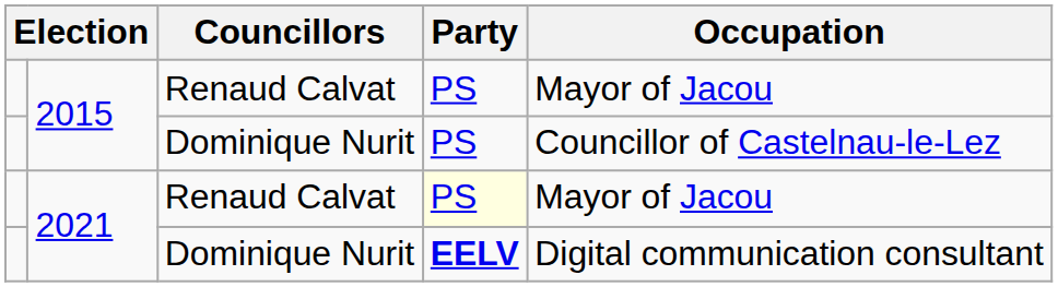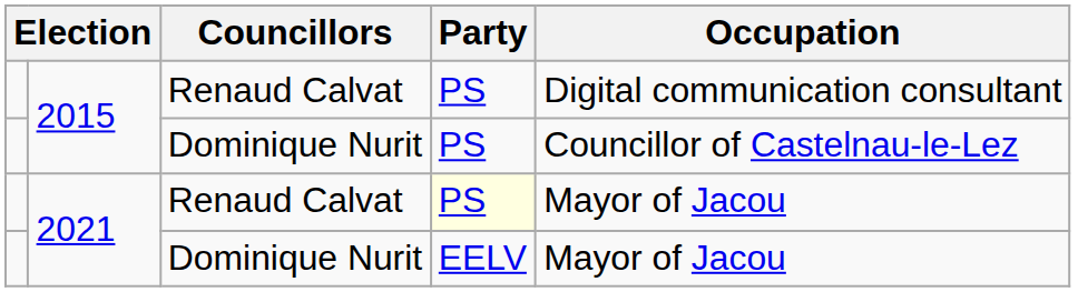2015 / Renaud Calvat | Occupation: Mayor of Jacou -> Digital communication consultant
2021 / Dominique Nurit | Party: bold -> normal
2021 / Dominique Nurit | Occupation: Digital communication consultant -> Mayor of Jacou
